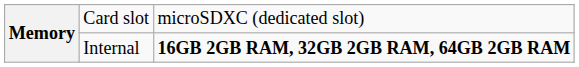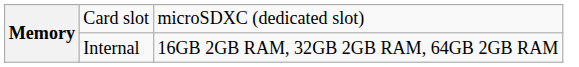Memory / Internal | column 3: bold -> normal
